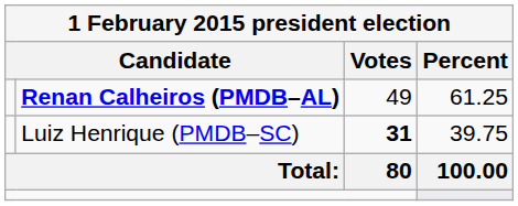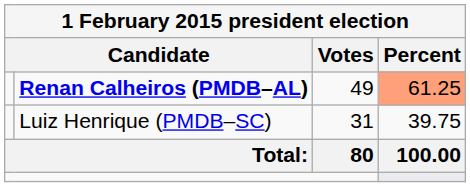Renan Calheiros (PMDB–AL) | Percent: no background -> lightsalmon background
Luiz Henrique (PMDB–SC) | Votes: bold -> normal
